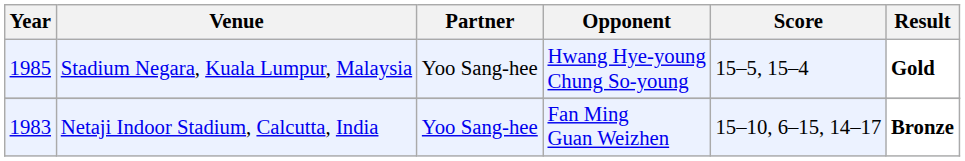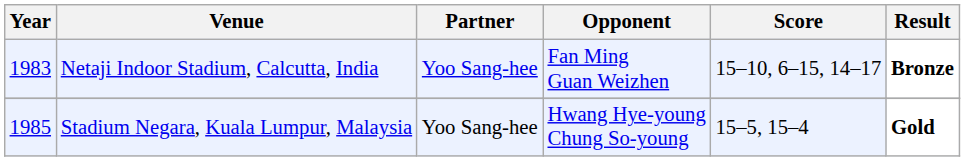rows swapped: Netaji Indoor Stadium, Calcutta, India <-> Stadium Negara, Kuala Lumpur, Malaysia
